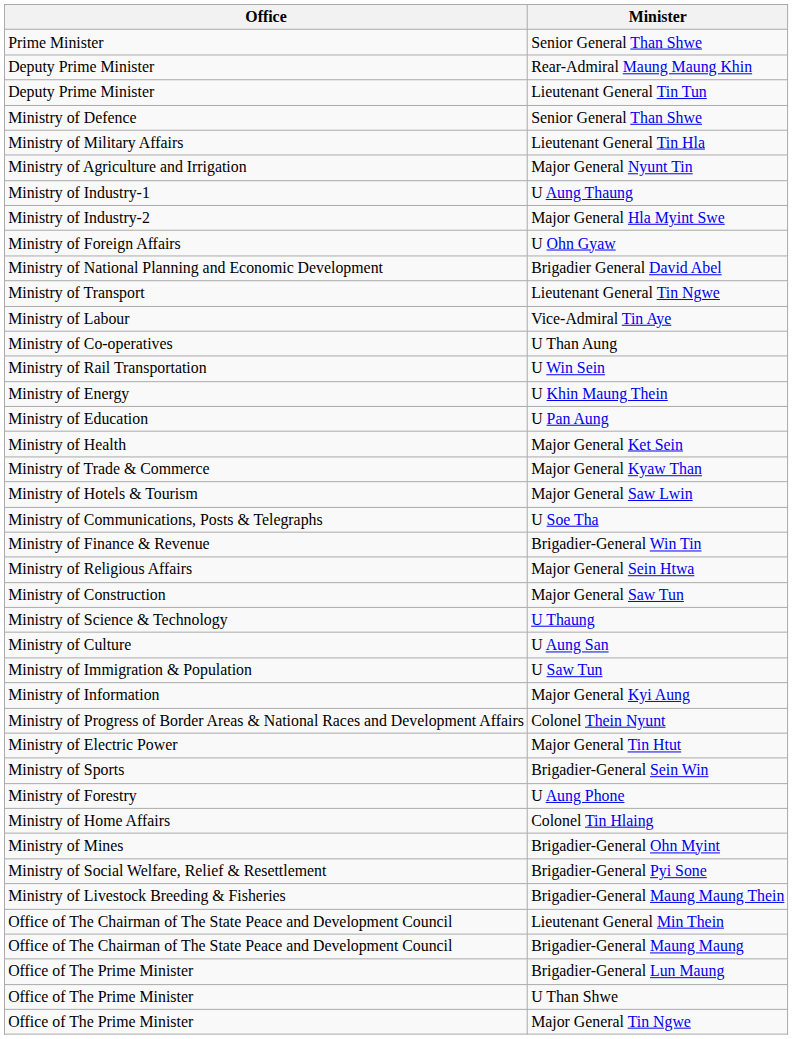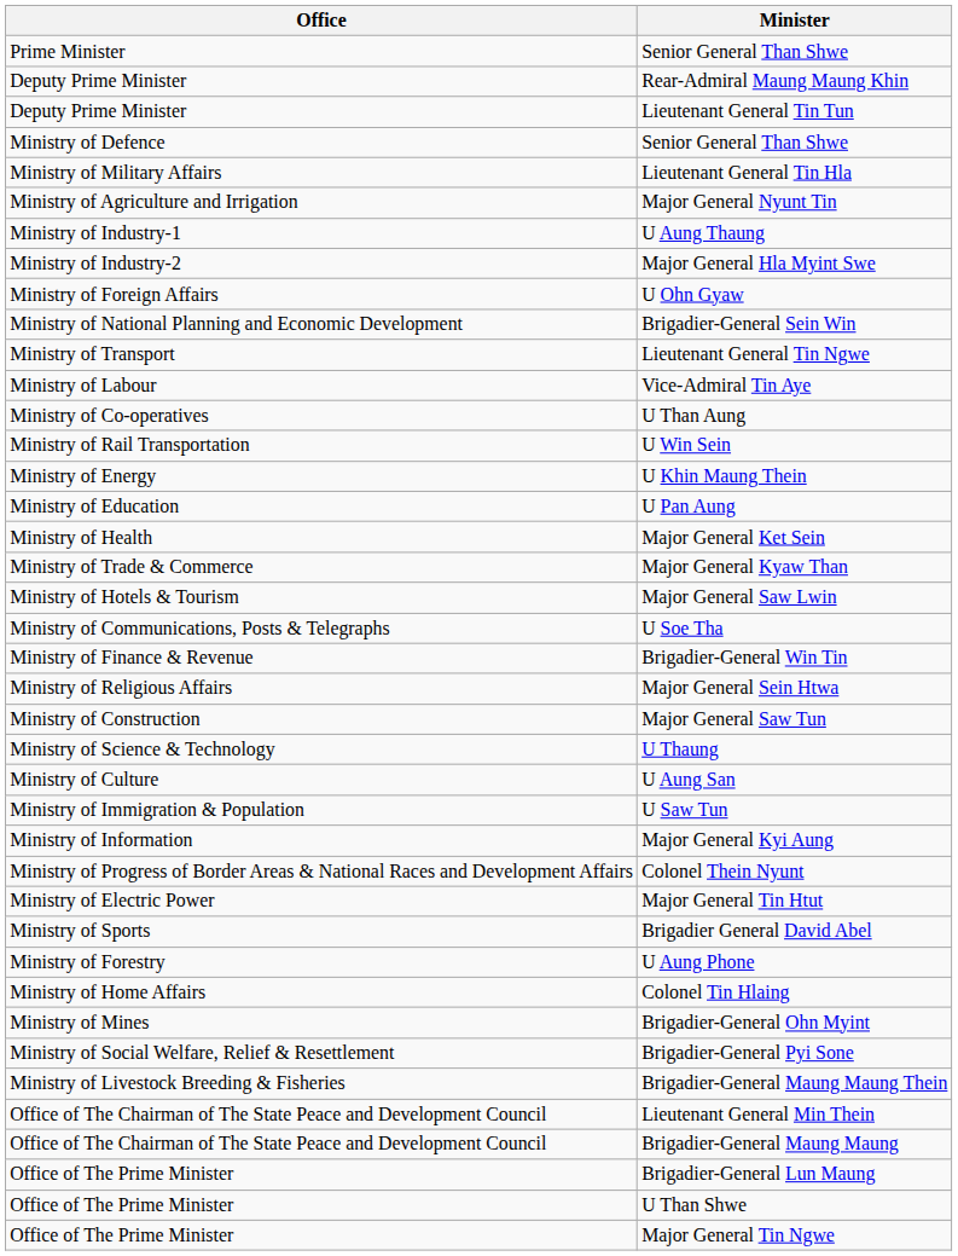row 11 | Minister: Brigadier General David Abel -> Brigadier-General Sein Win
row 31 | Minister: Brigadier-General Sein Win -> Brigadier General David Abel
